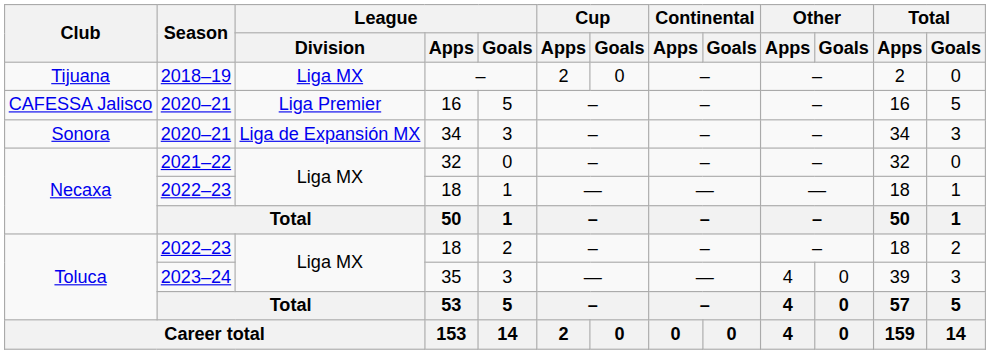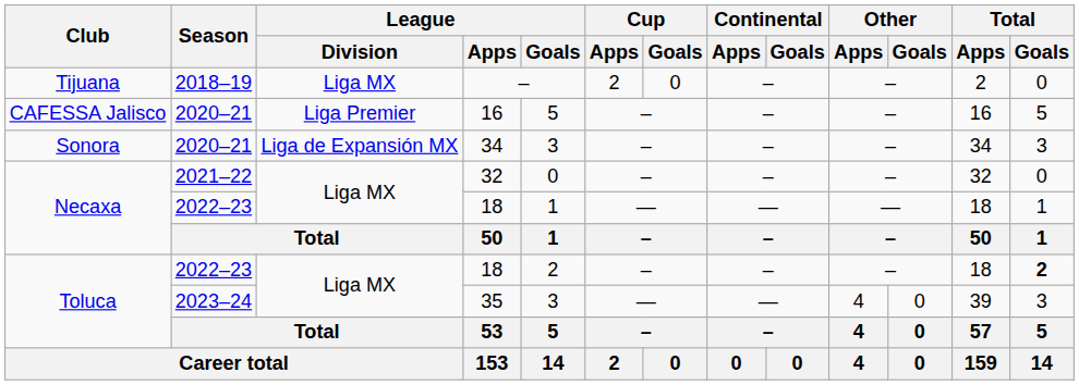Toluca / 18 | Total / Goals: normal -> bold
